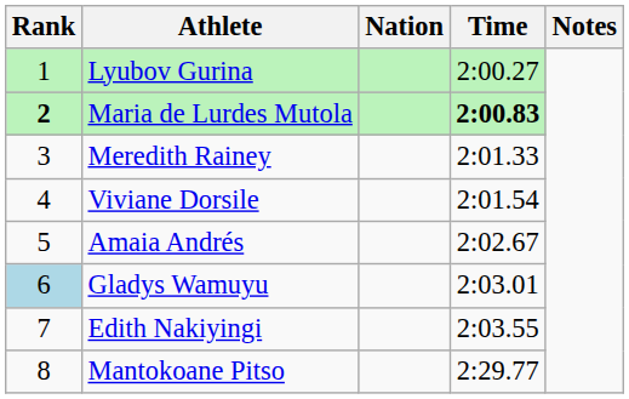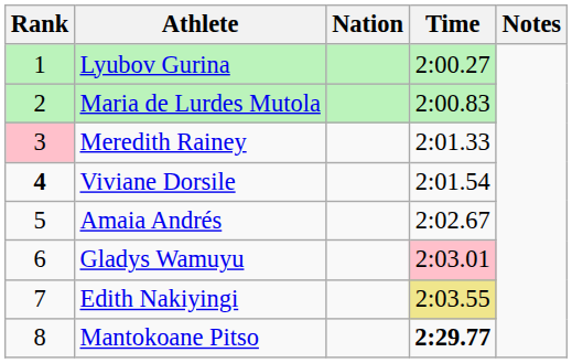Maria de Lurdes Mutola | Rank: bold -> normal
Maria de Lurdes Mutola | Time: bold -> normal
Meredith Rainey | Rank: no background -> pink background
Viviane Dorsile | Rank: normal -> bold
Gladys Wamuyu | Rank: lightblue background -> no background
Gladys Wamuyu | Time: no background -> pink background
Edith Nakiyingi | Time: no background -> khaki background
Mantokoane Pitso | Time: normal -> bold
